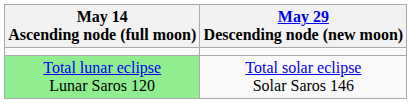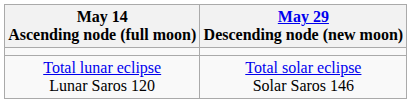row 3 | May 14 Ascending node (full moon): lightgreen background -> no background
